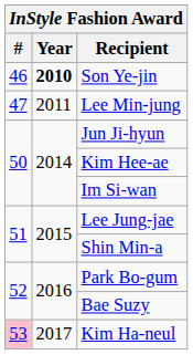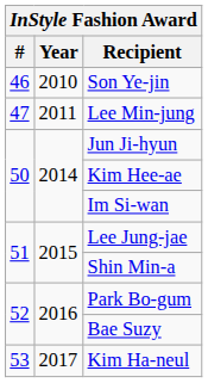Son Ye-jin | Year: bold -> normal
Kim Ha-neul | #: pink background -> no background
